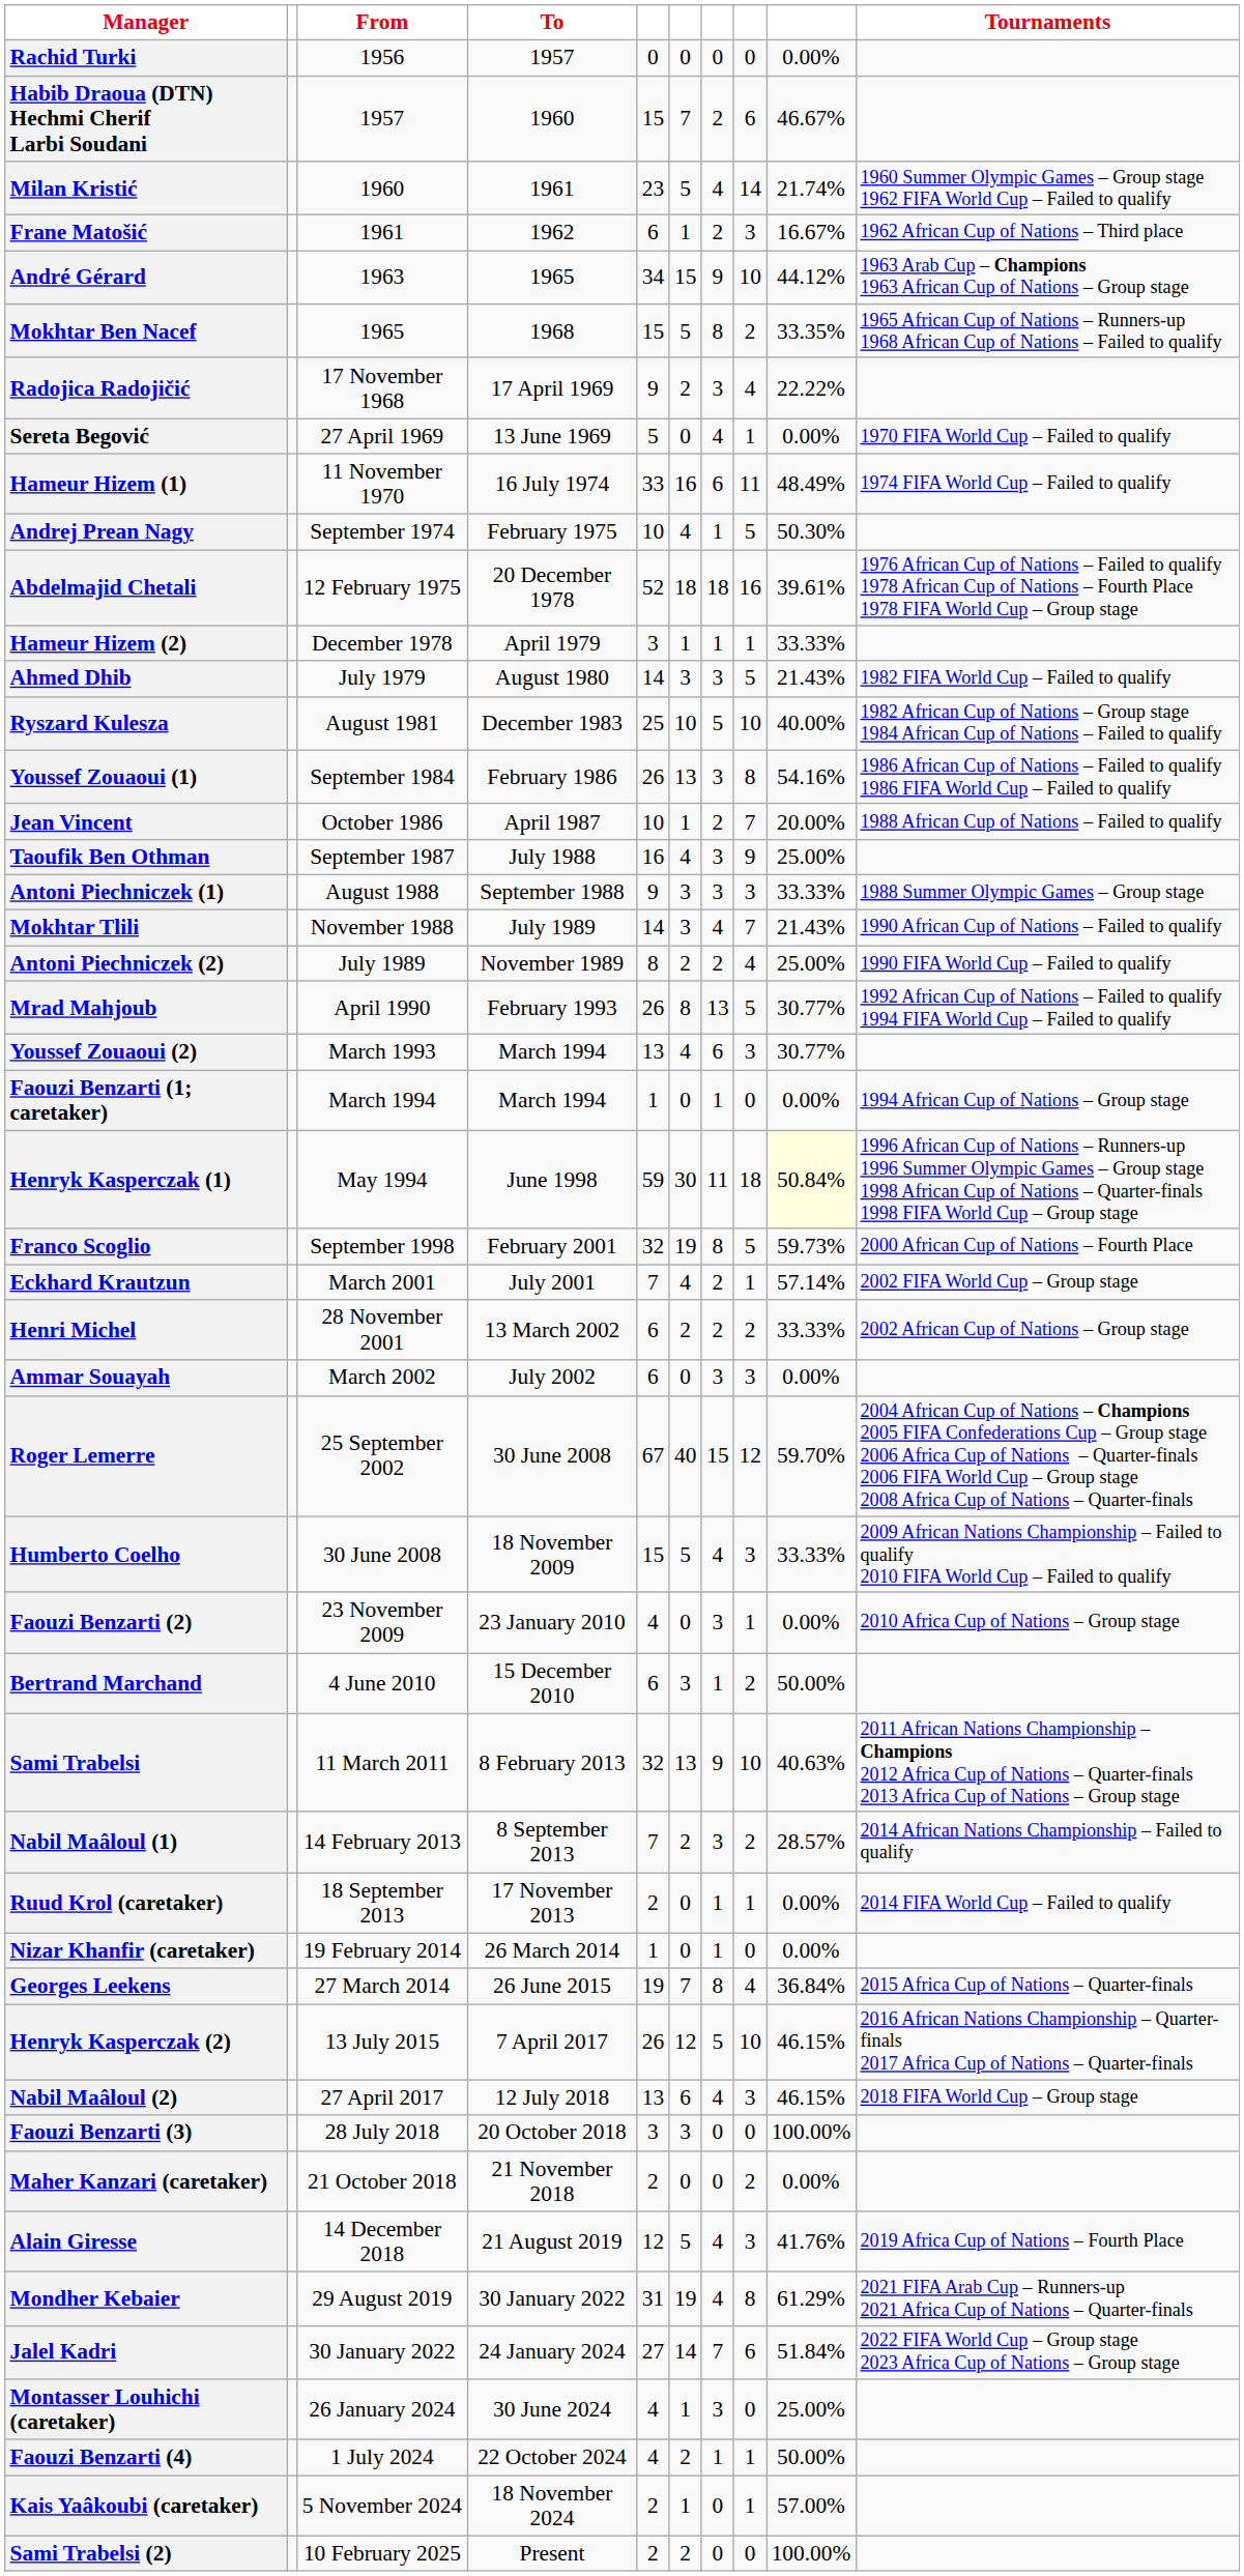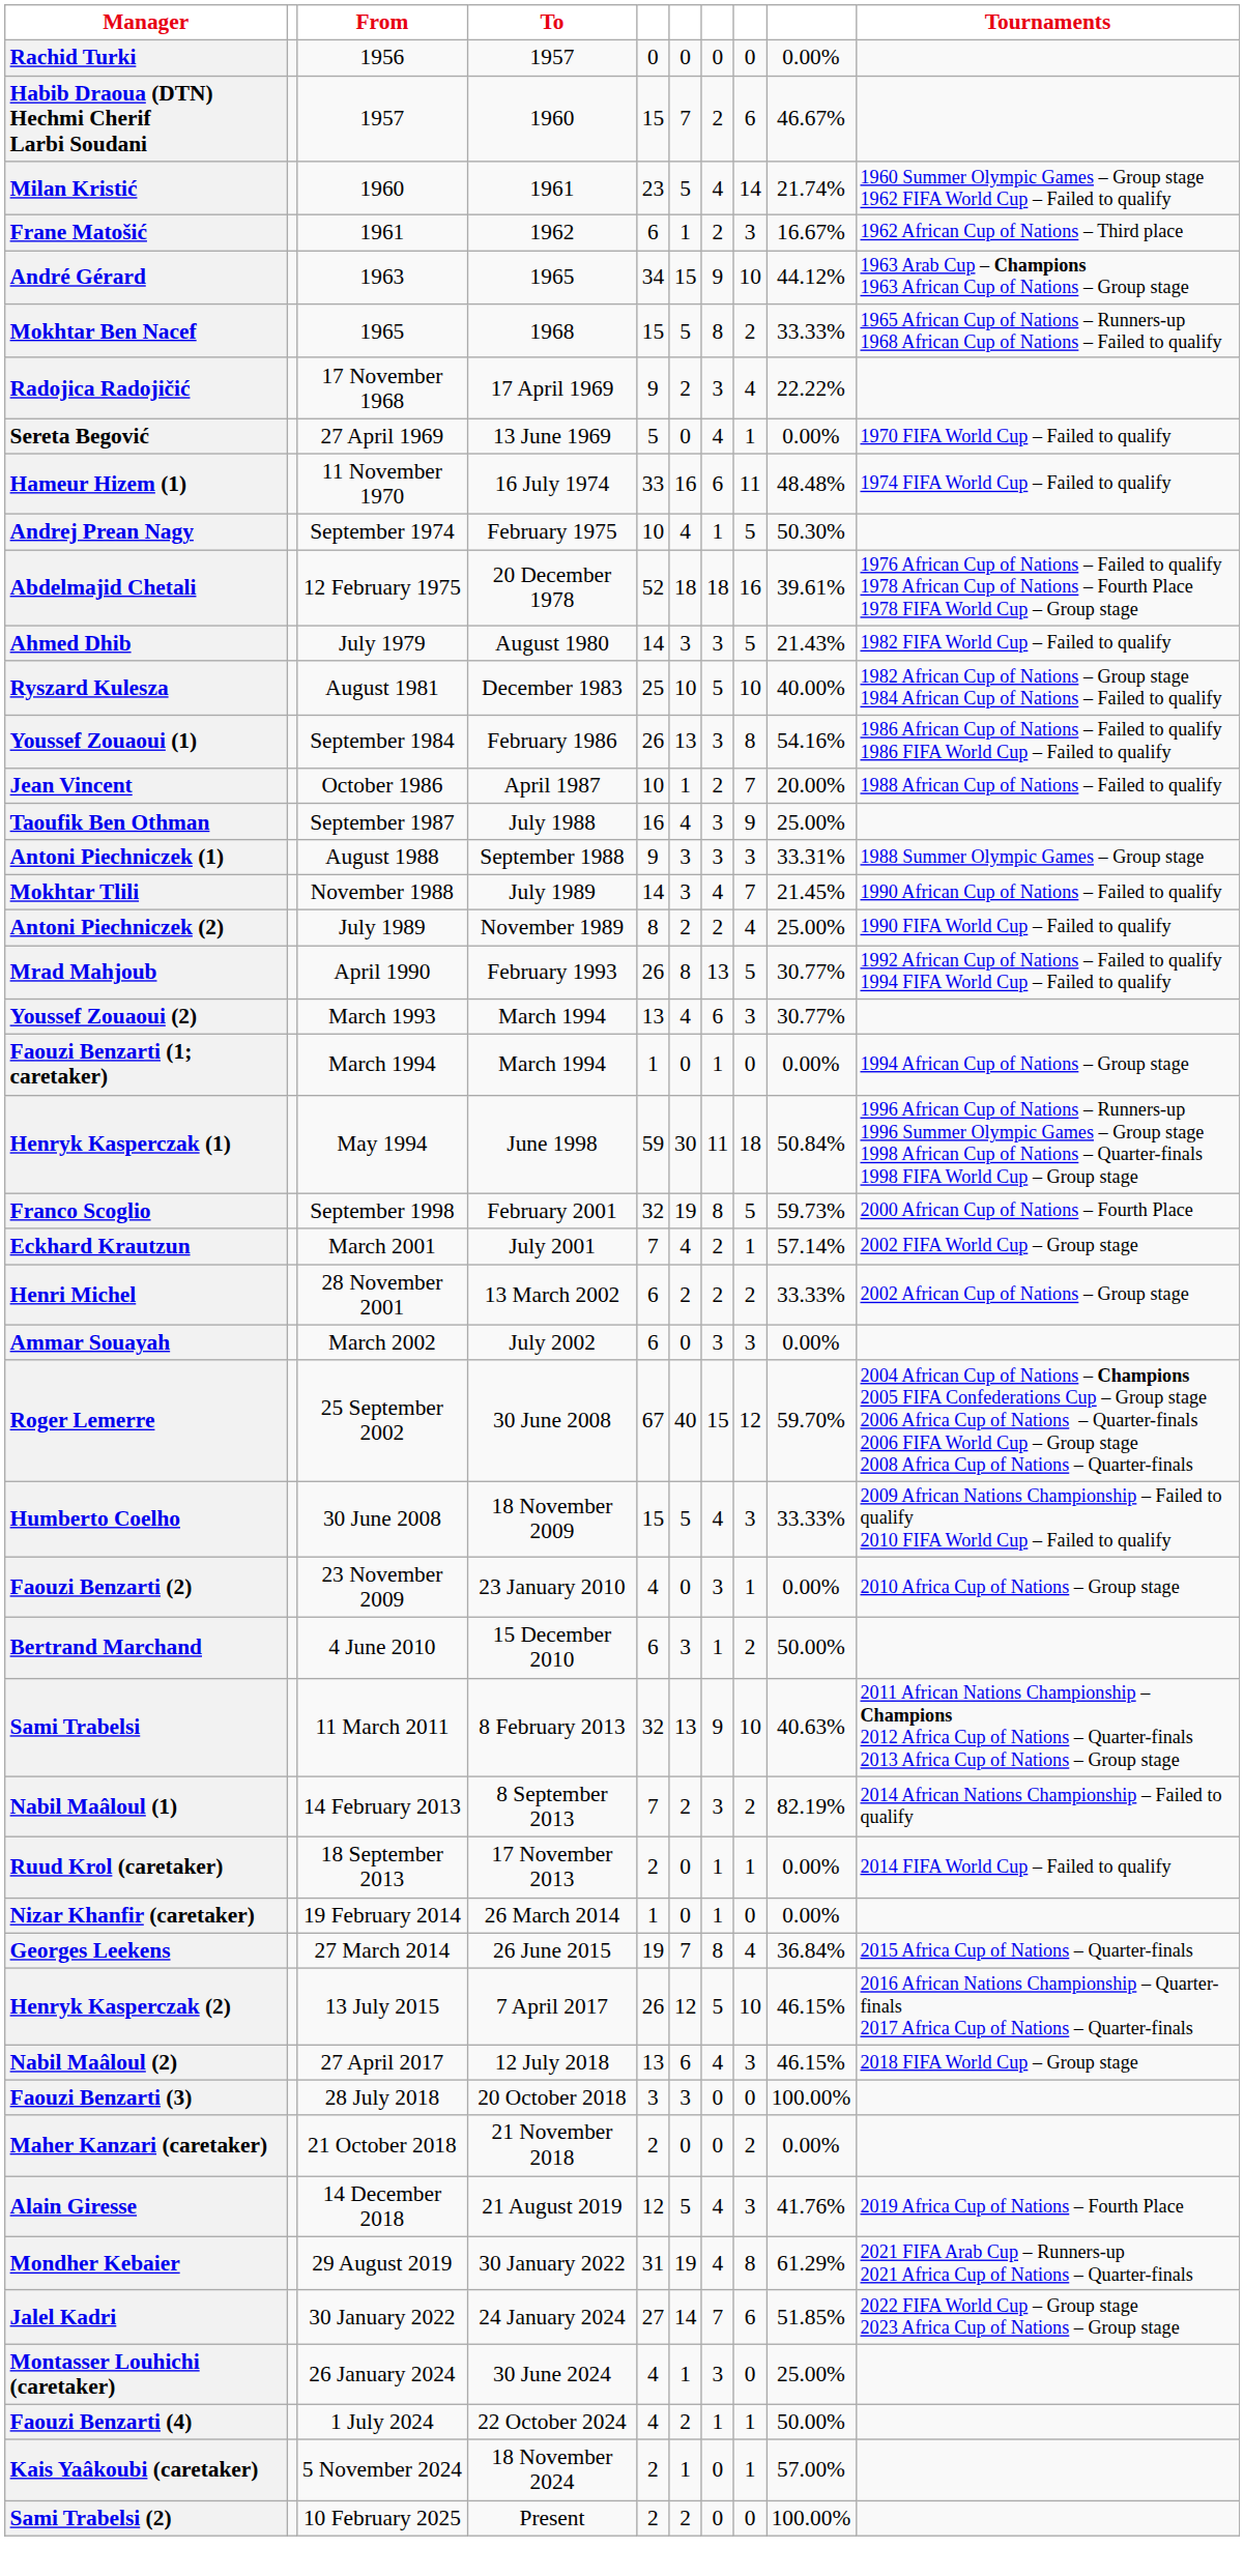Mokhtar Ben Nacef | column 9: 33.35% -> 33.33%
Hameur Hizem (1) | column 9: 48.49% -> 48.48%
- row: Hameur Hizem (2) | December 1978 | April 1979 | 3 | 1 | 1 | 1 | 33.33%
Antoni Piechniczek (1) | column 9: 33.33% -> 33.31%
Mokhtar Tlili | column 9: 21.43% -> 21.45%
Henryk Kasperczak (1) | column 9: lightyellow background -> no background
Nabil Maâloul (1) | column 9: 28.57% -> 82.19%
Jalel Kadri | column 9: 51.84% -> 51.85%
